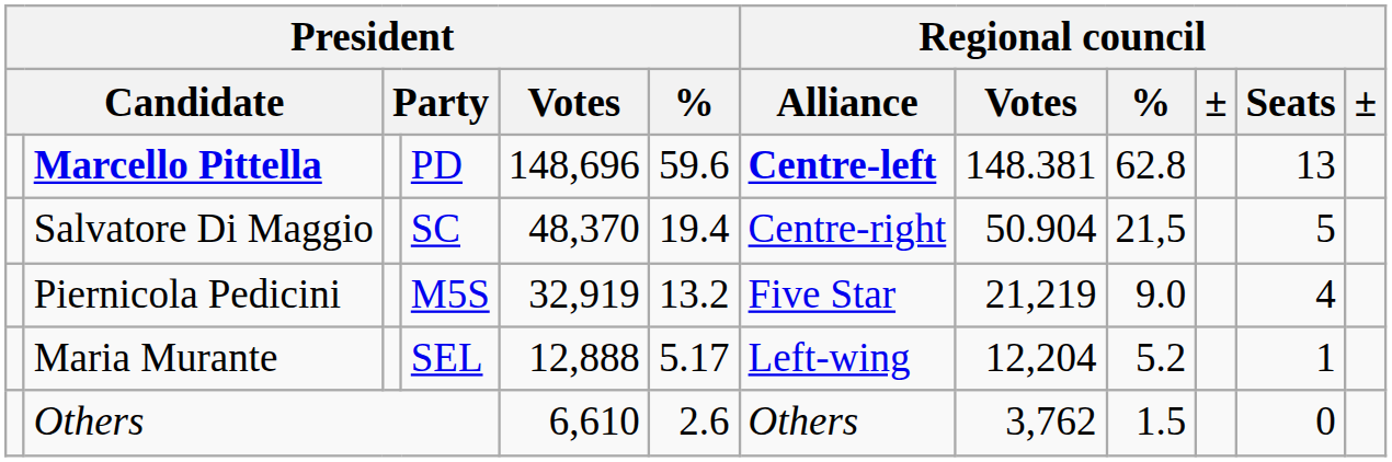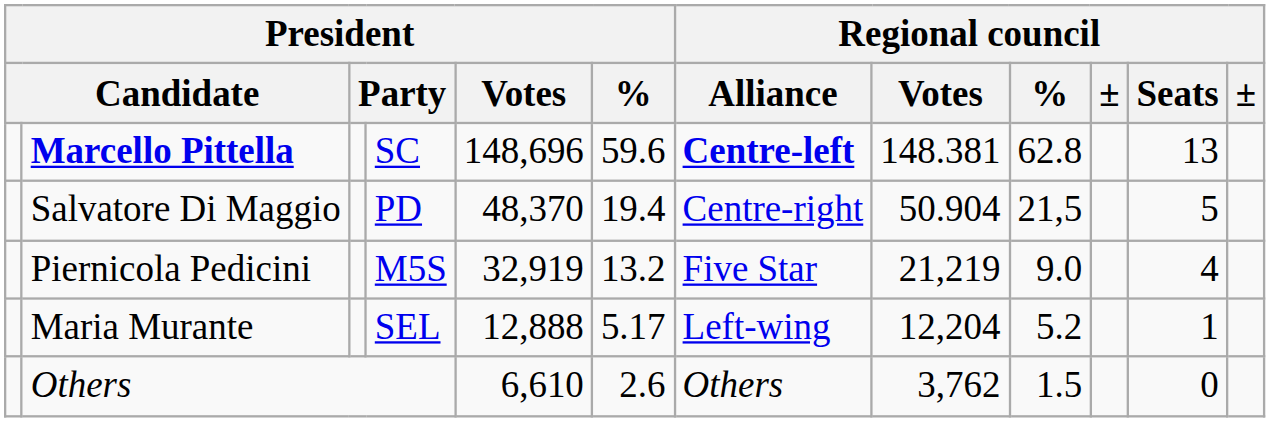Marcello Pittella | column 4: PD -> SC
Salvatore Di Maggio | column 4: SC -> PD
